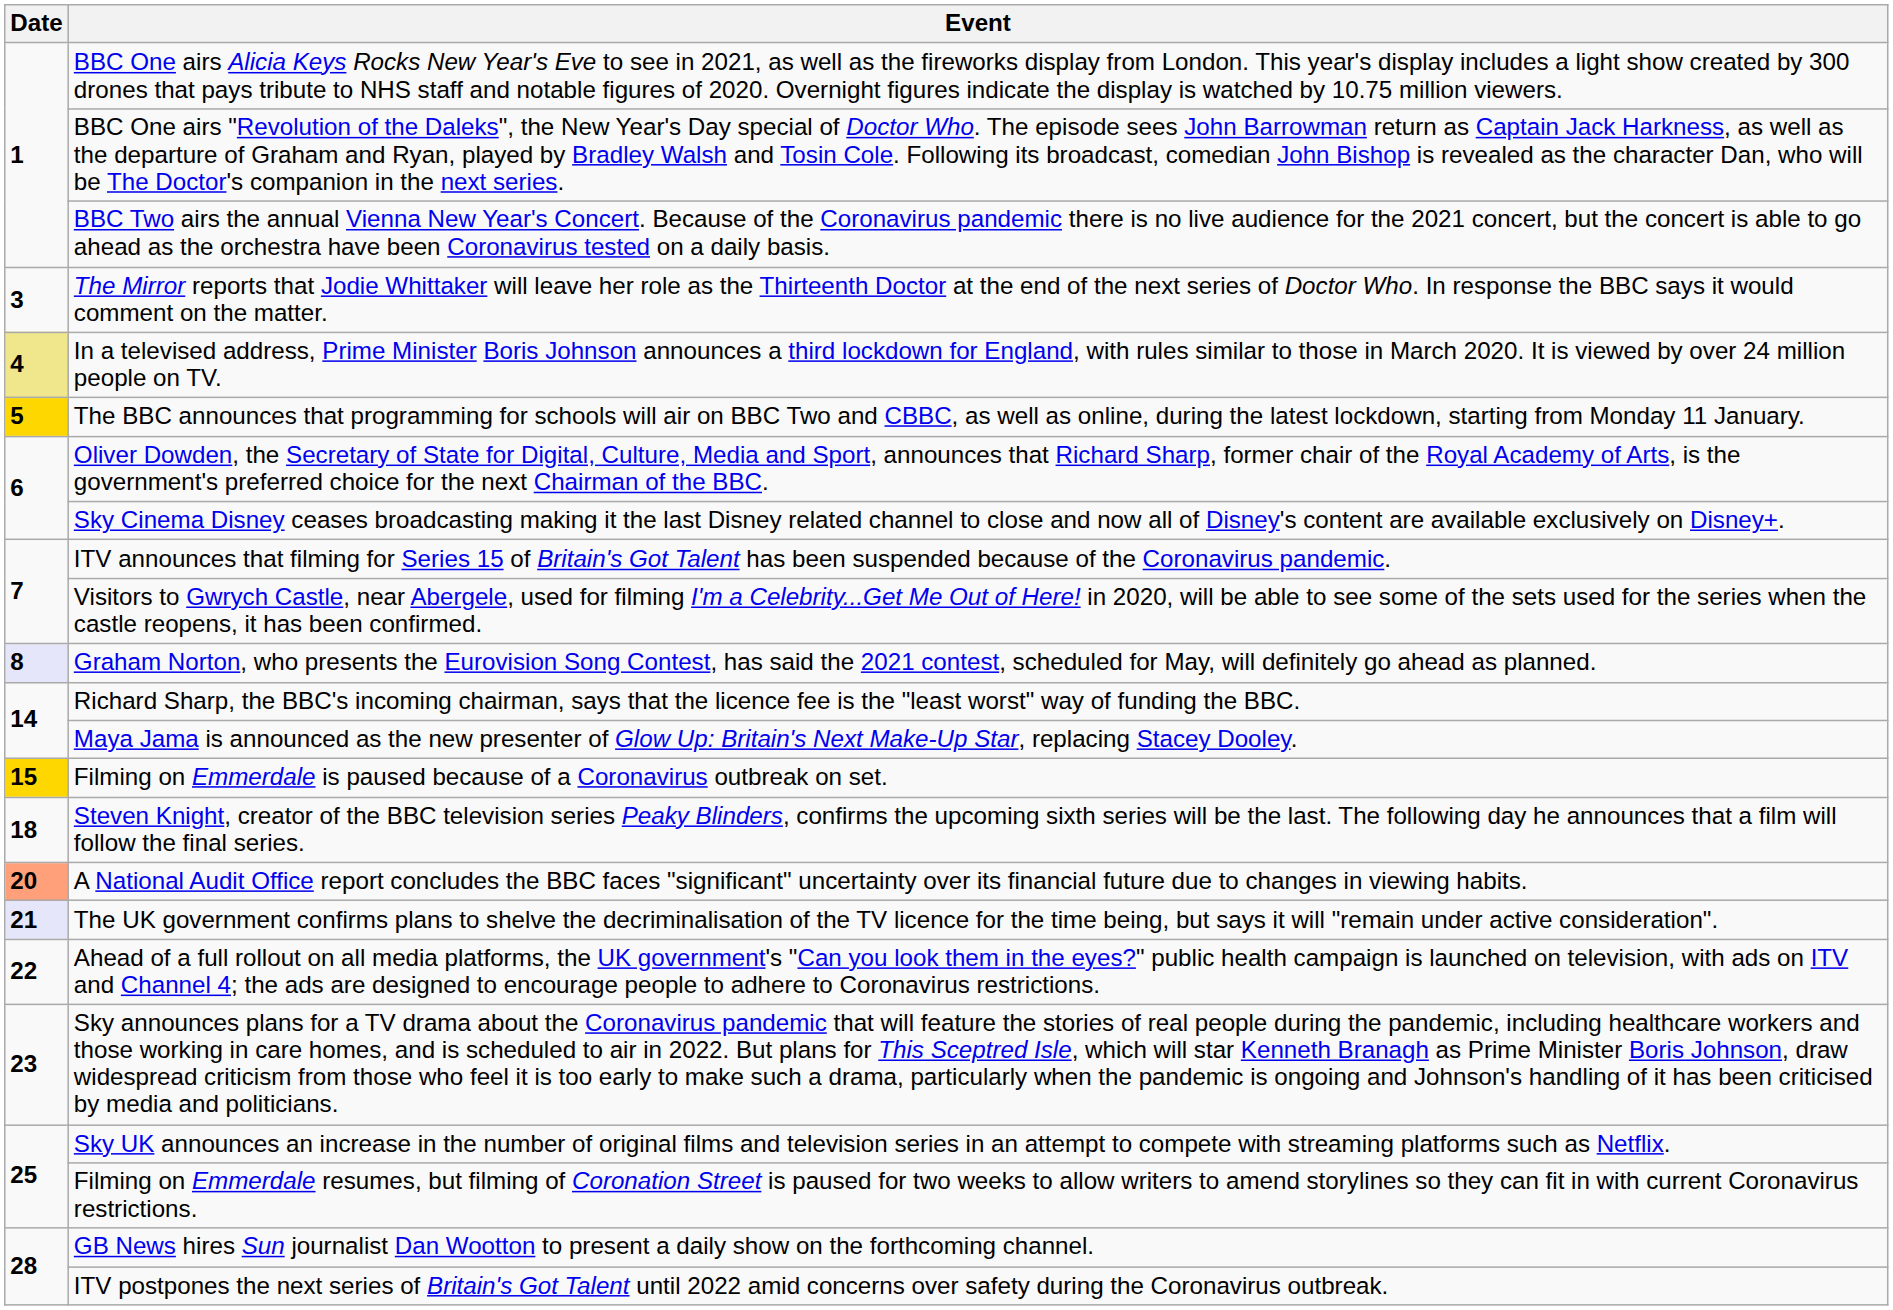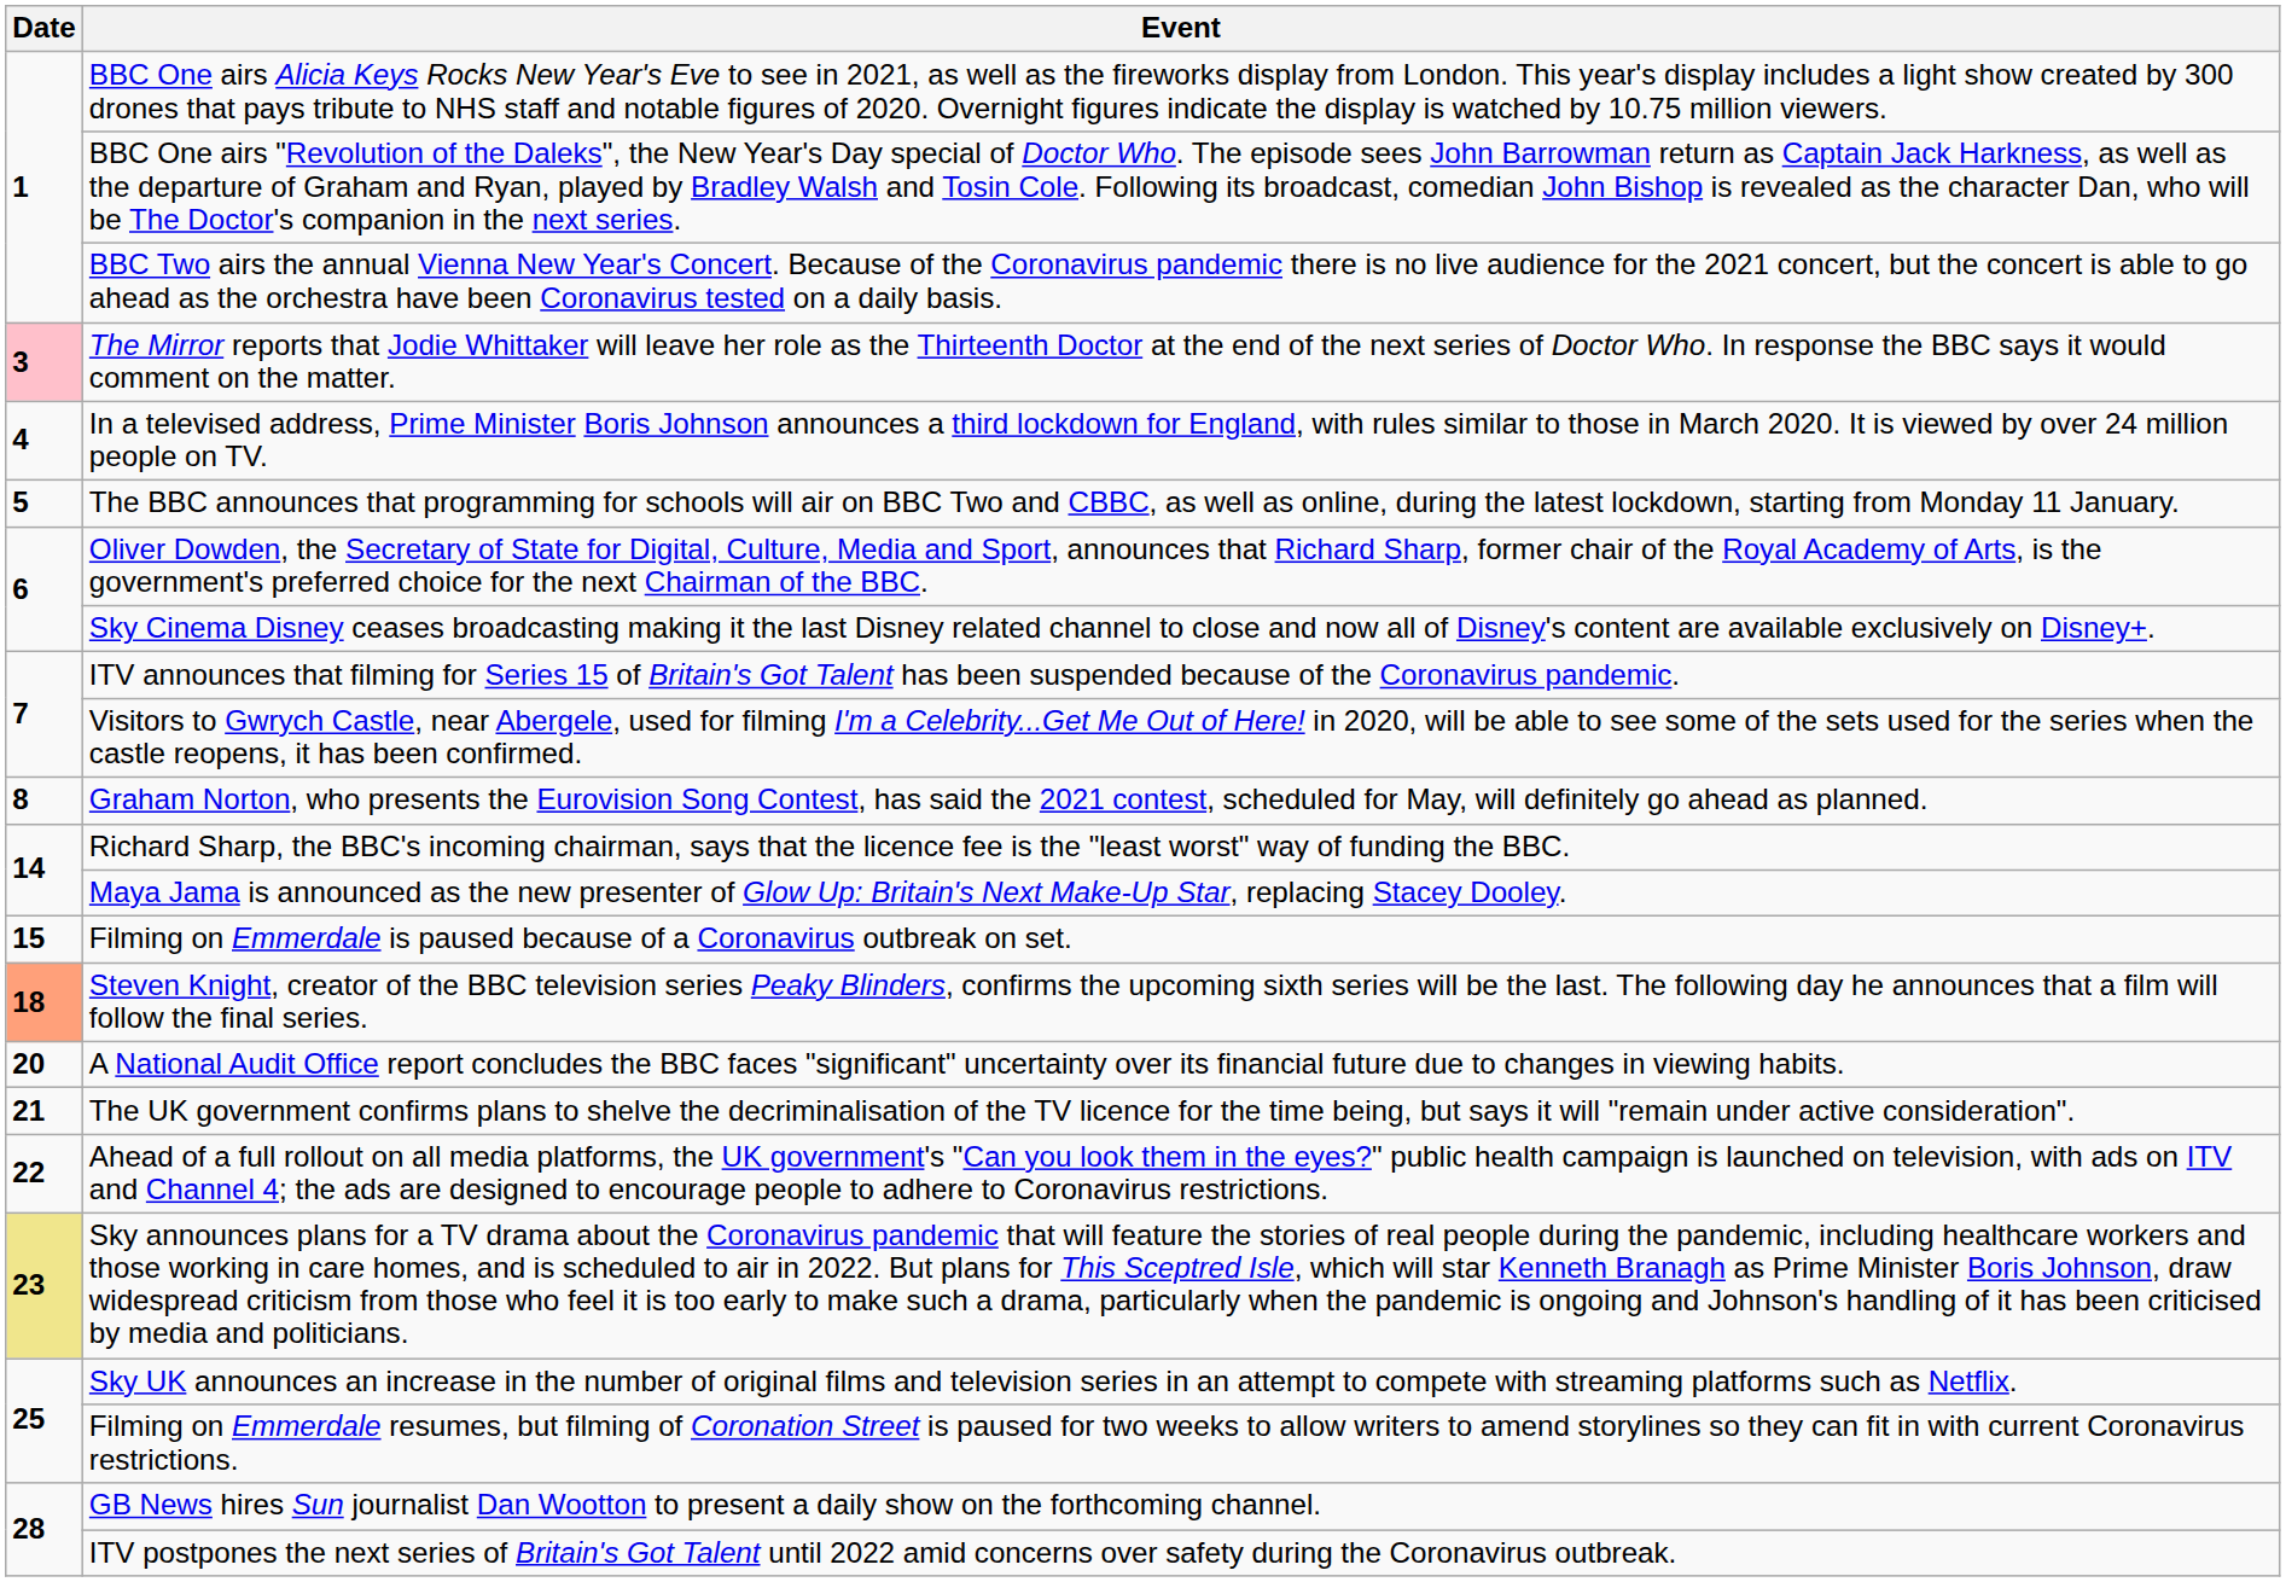row 5 | Date: no background -> pink background
row 6 | Date: khaki background -> no background
row 7 | Date: gold background -> no background
row 12 | Date: lavender background -> no background
row 15 | Date: gold background -> no background
row 16 | Date: no background -> lightsalmon background
row 17 | Date: lightsalmon background -> no background
row 18 | Date: lavender background -> no background
row 20 | Date: no background -> khaki background
